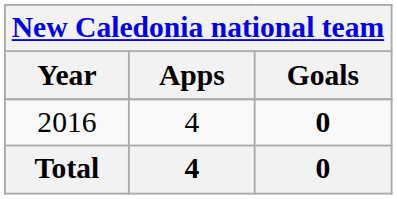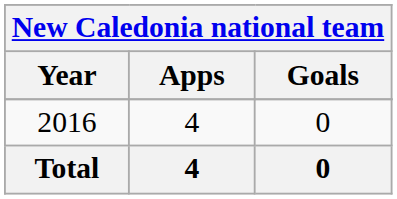2016 | Goals: bold -> normal
